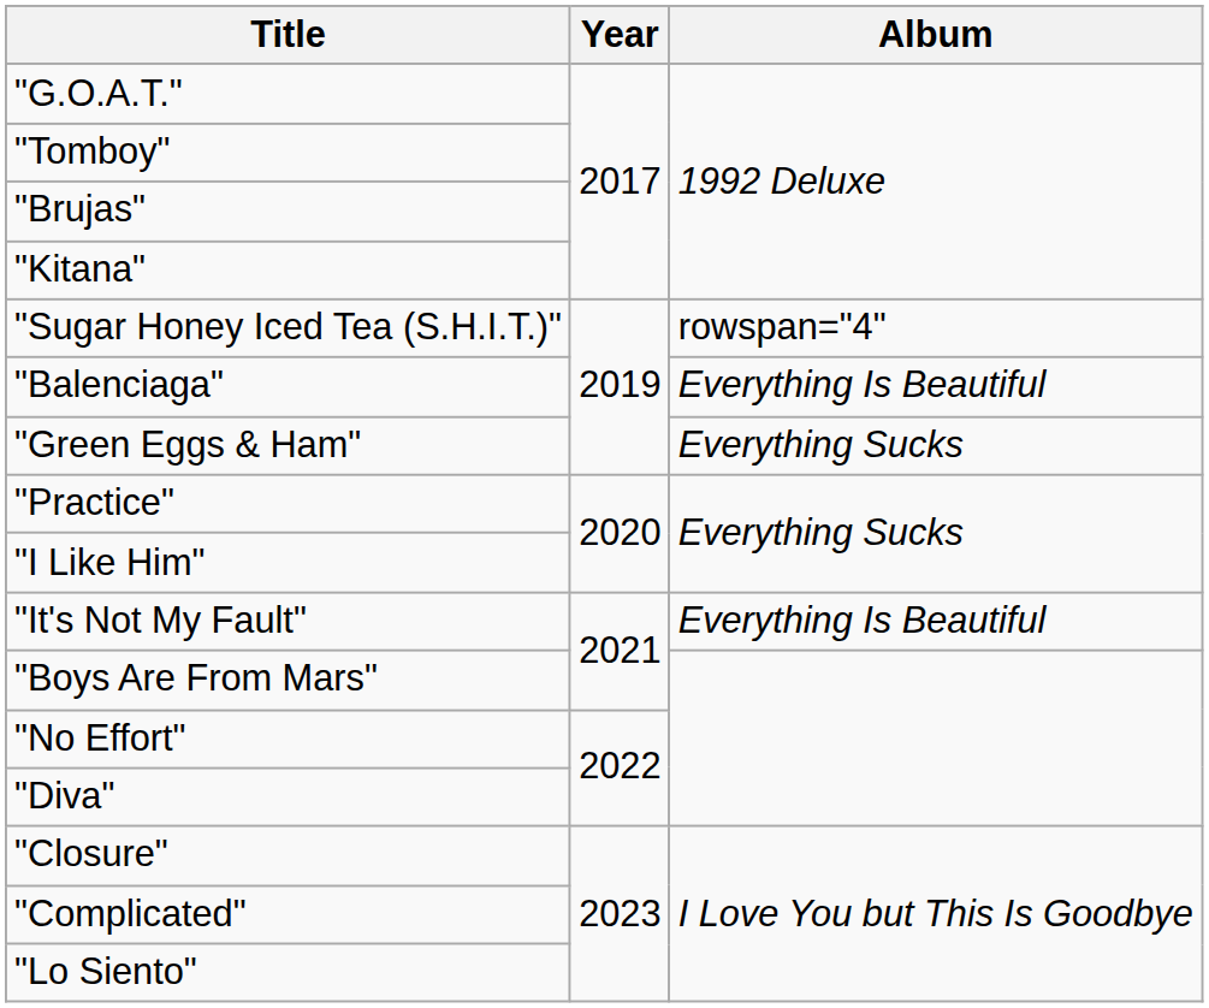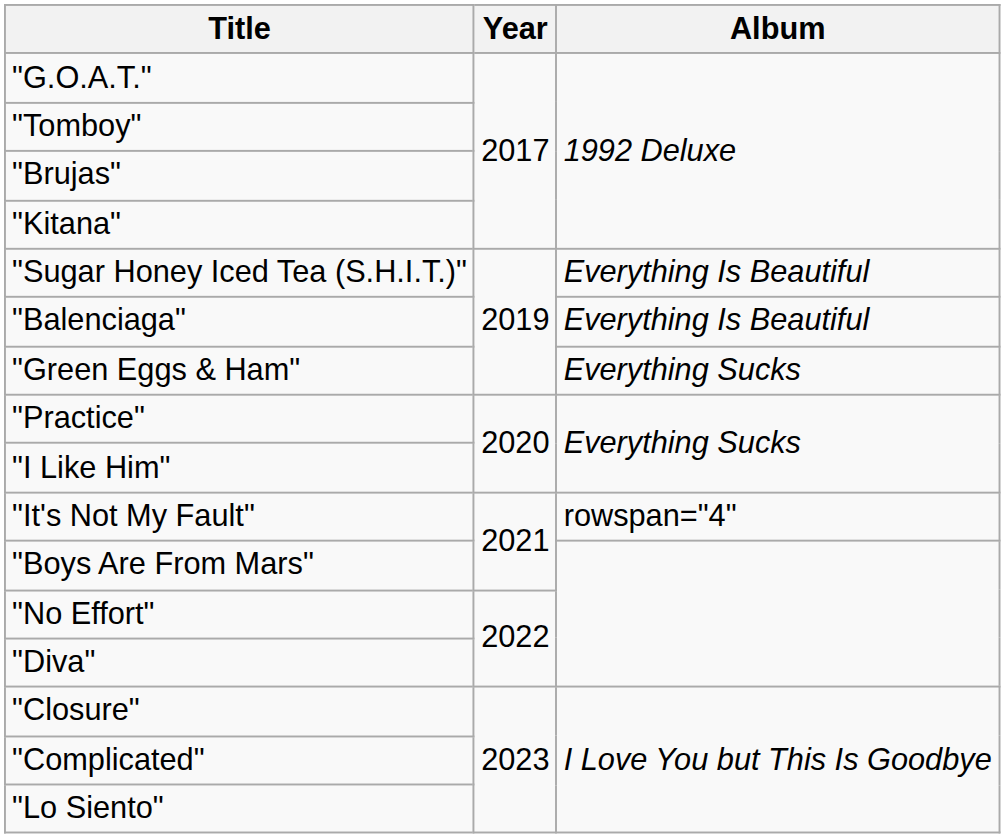"Sugar Honey Iced Tea (S.H.I.T.)" | Album: rowspan="4" -> Everything Is Beautiful
"It's Not My Fault" | Album: Everything Is Beautiful -> rowspan="4"
